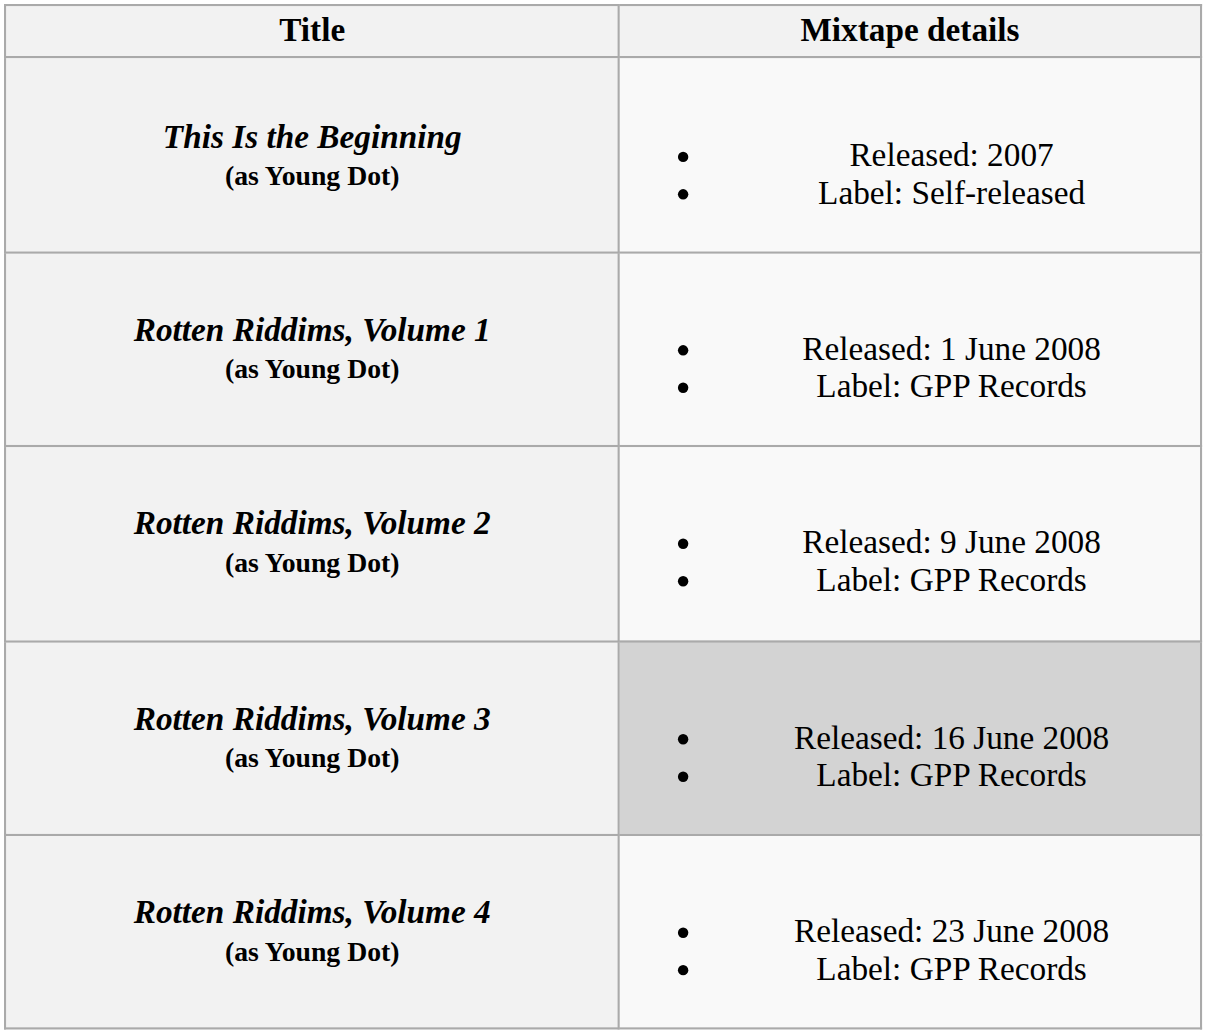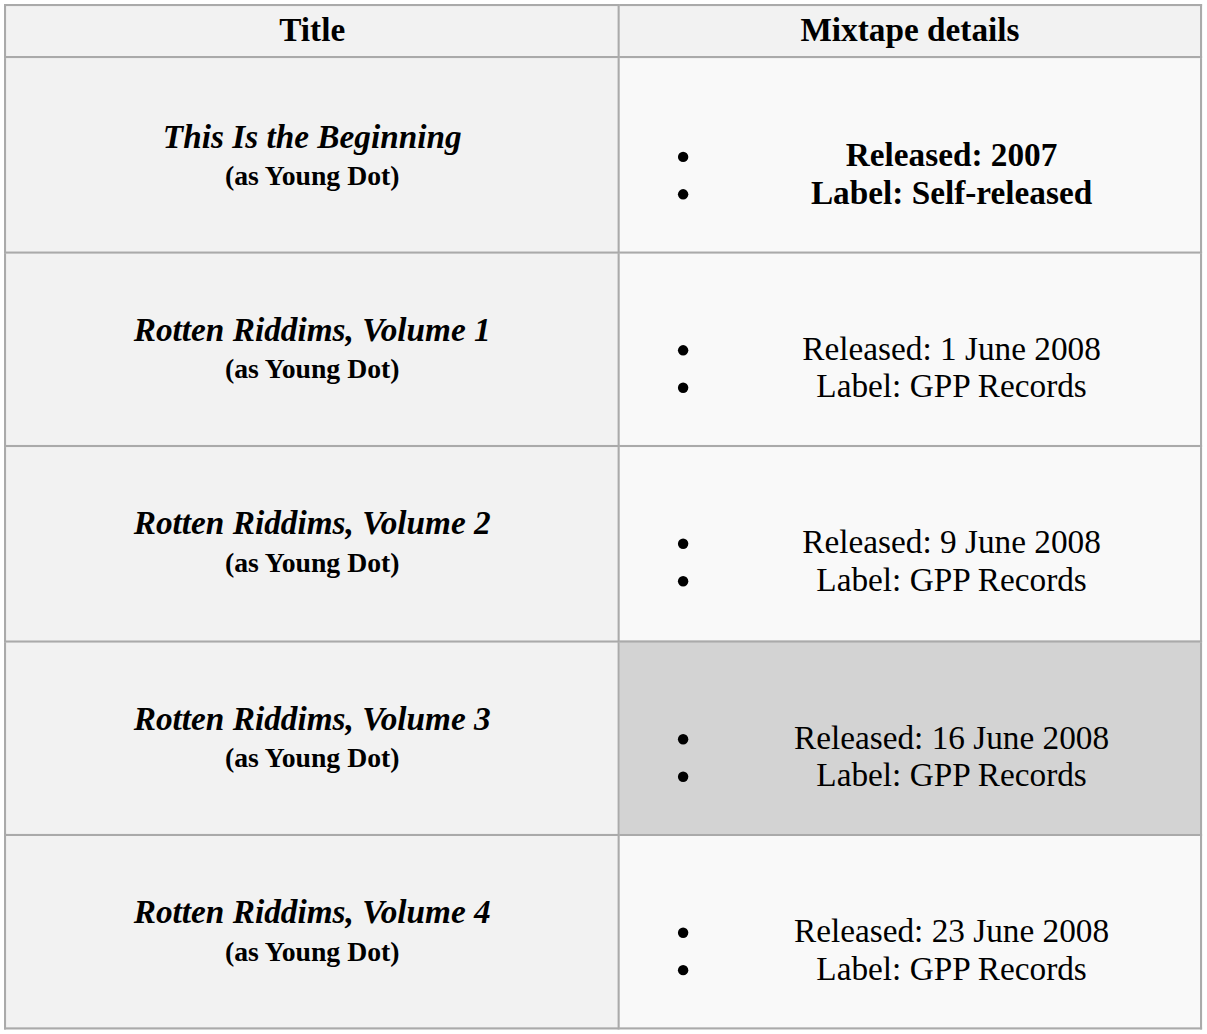This Is the Beginning (as Young Dot) | Mixtape details: normal -> bold
